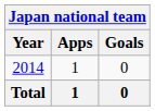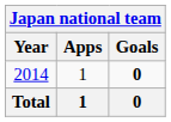2014 | Goals: normal -> bold
